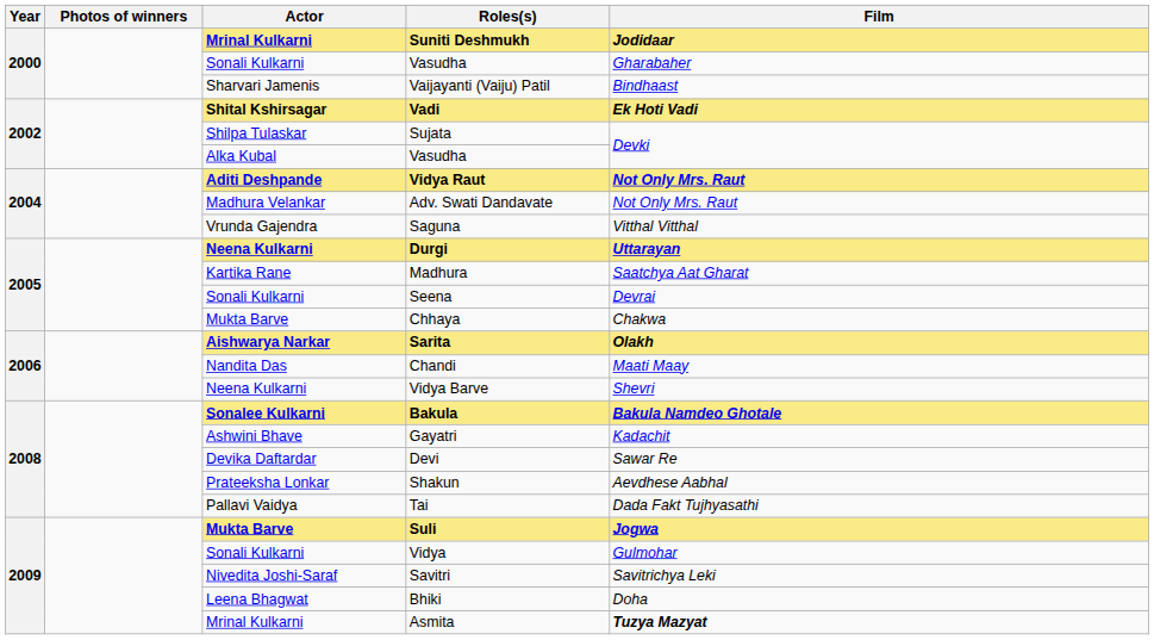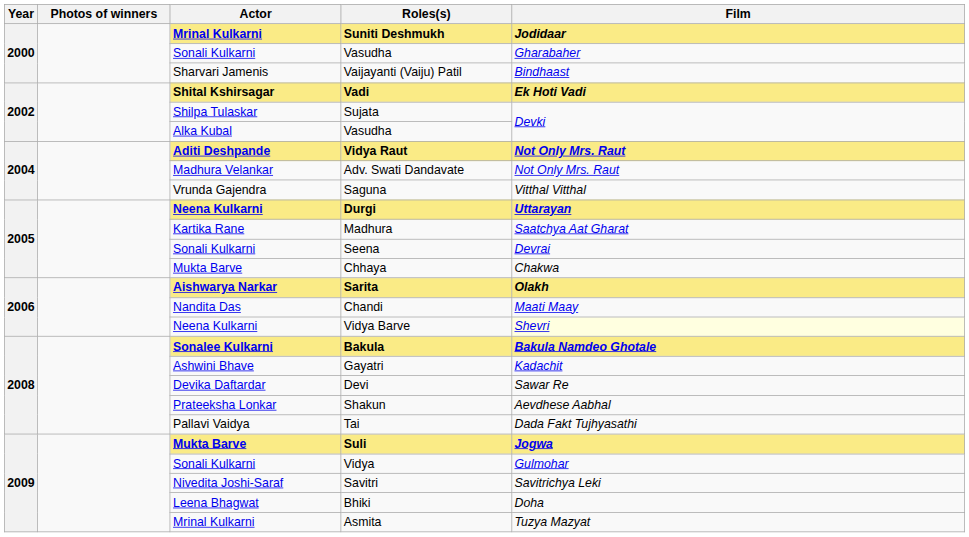Vidya Barve | Film: no background -> lightyellow background
Asmita | Film: bold -> normal
